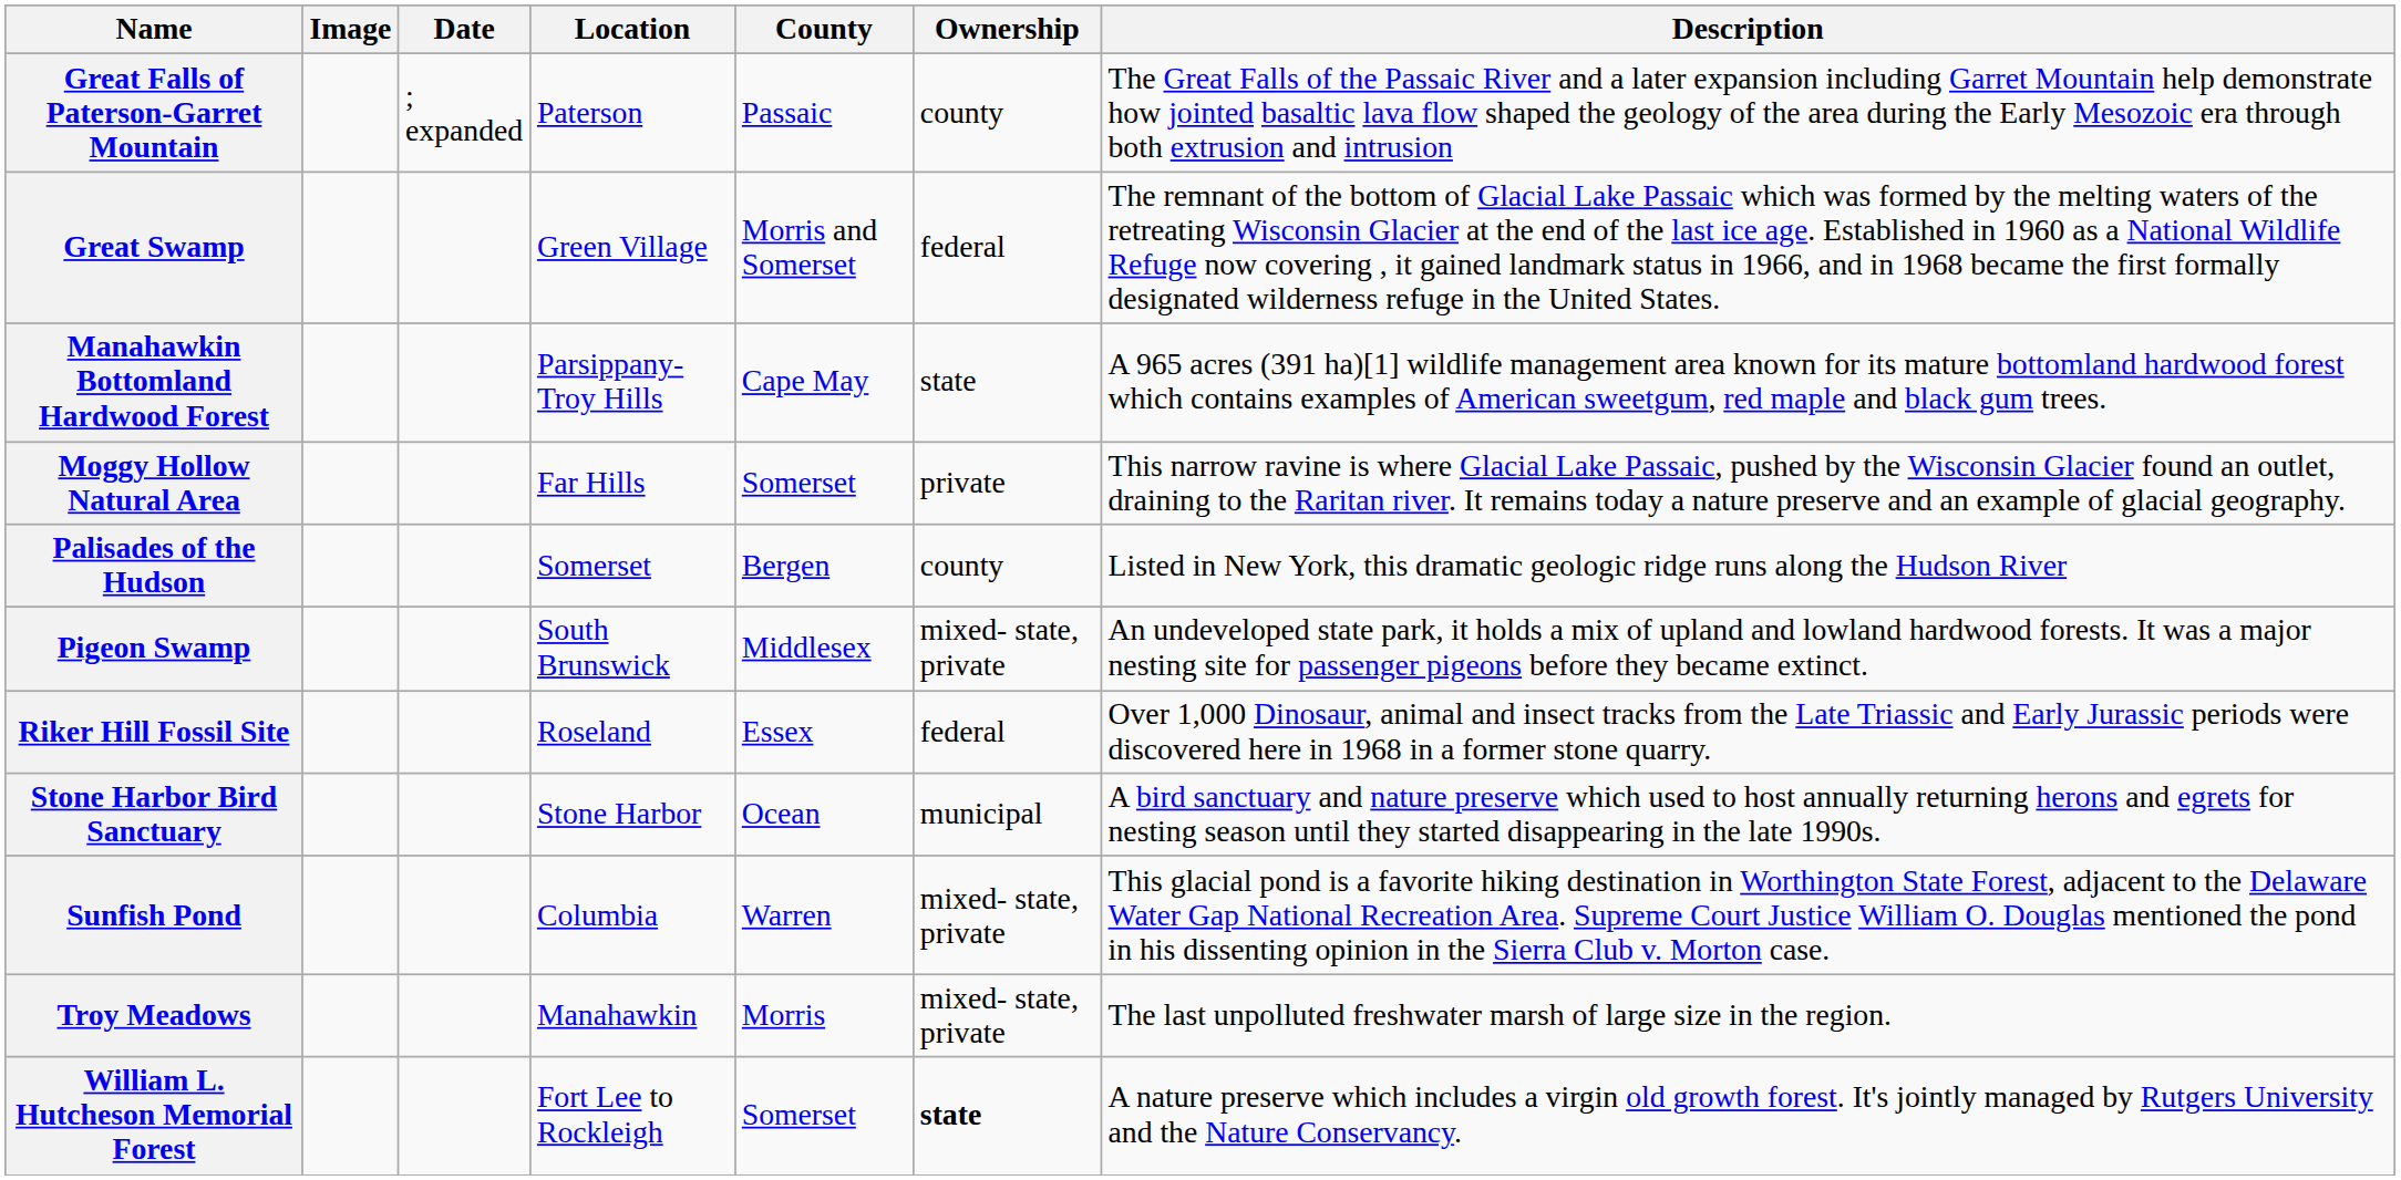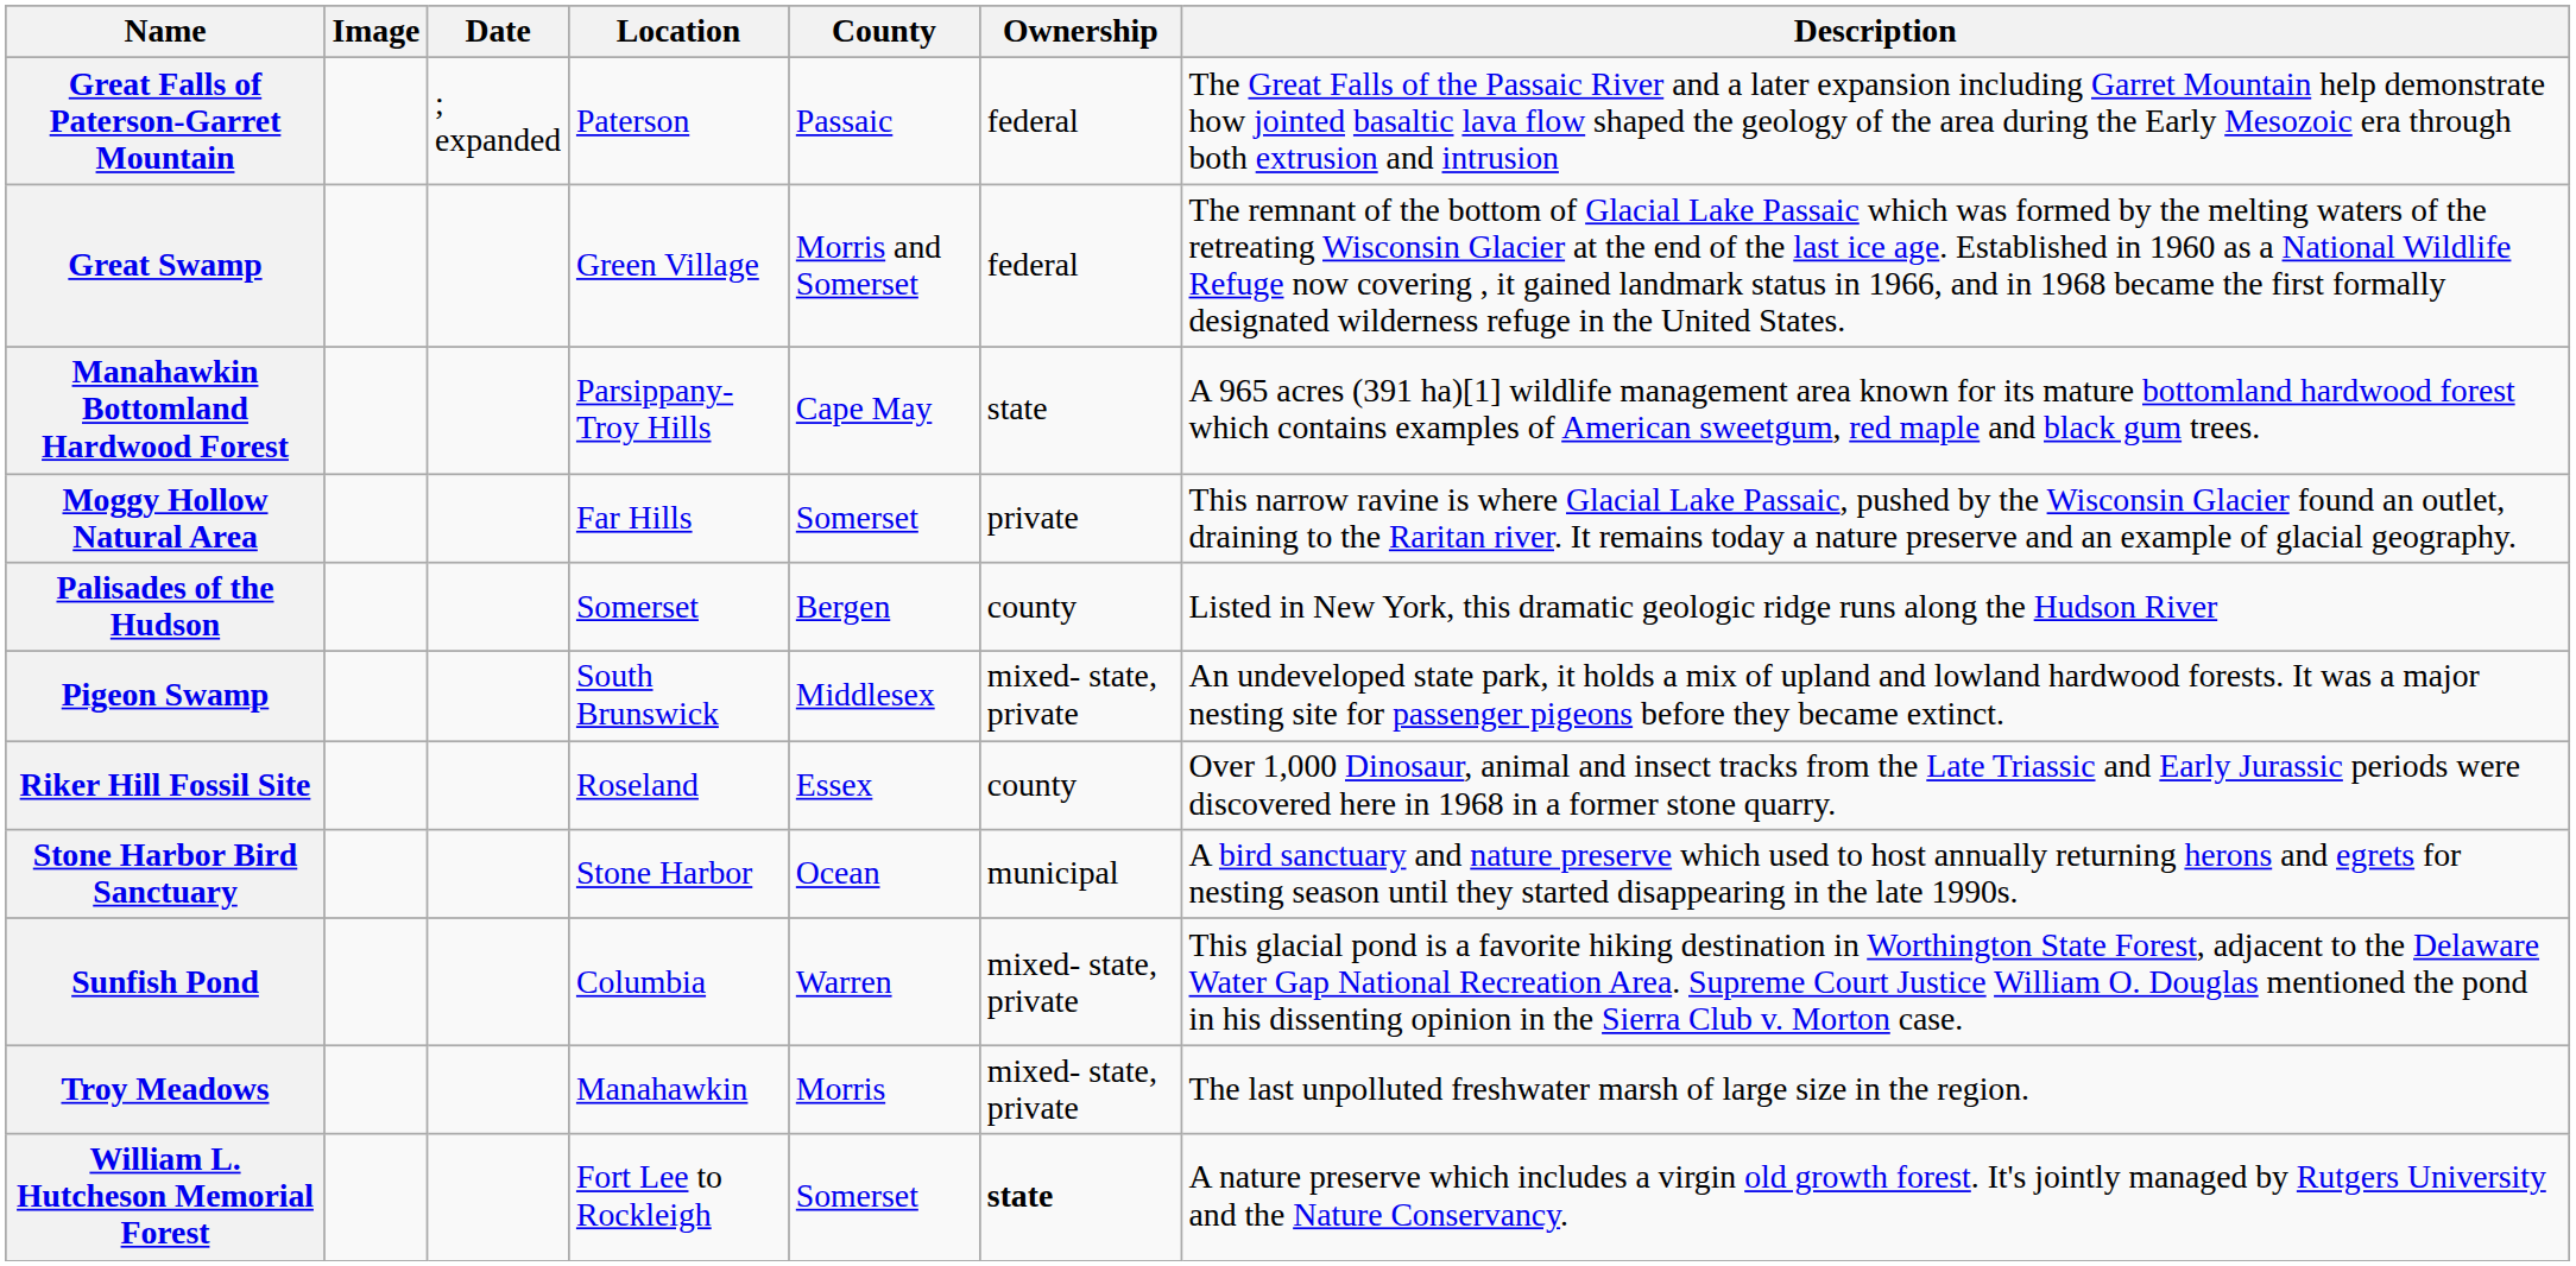Great Falls of Paterson-Garret Mountain | Ownership: county -> federal
Riker Hill Fossil Site | Ownership: federal -> county
